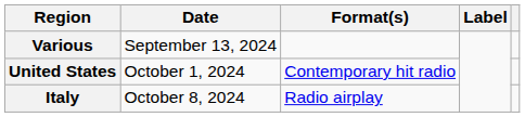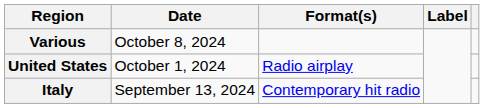Various | Date: September 13, 2024 -> October 8, 2024
United States | Format(s): Contemporary hit radio -> Radio airplay
Italy | Date: October 8, 2024 -> September 13, 2024
Italy | Format(s): Radio airplay -> Contemporary hit radio
